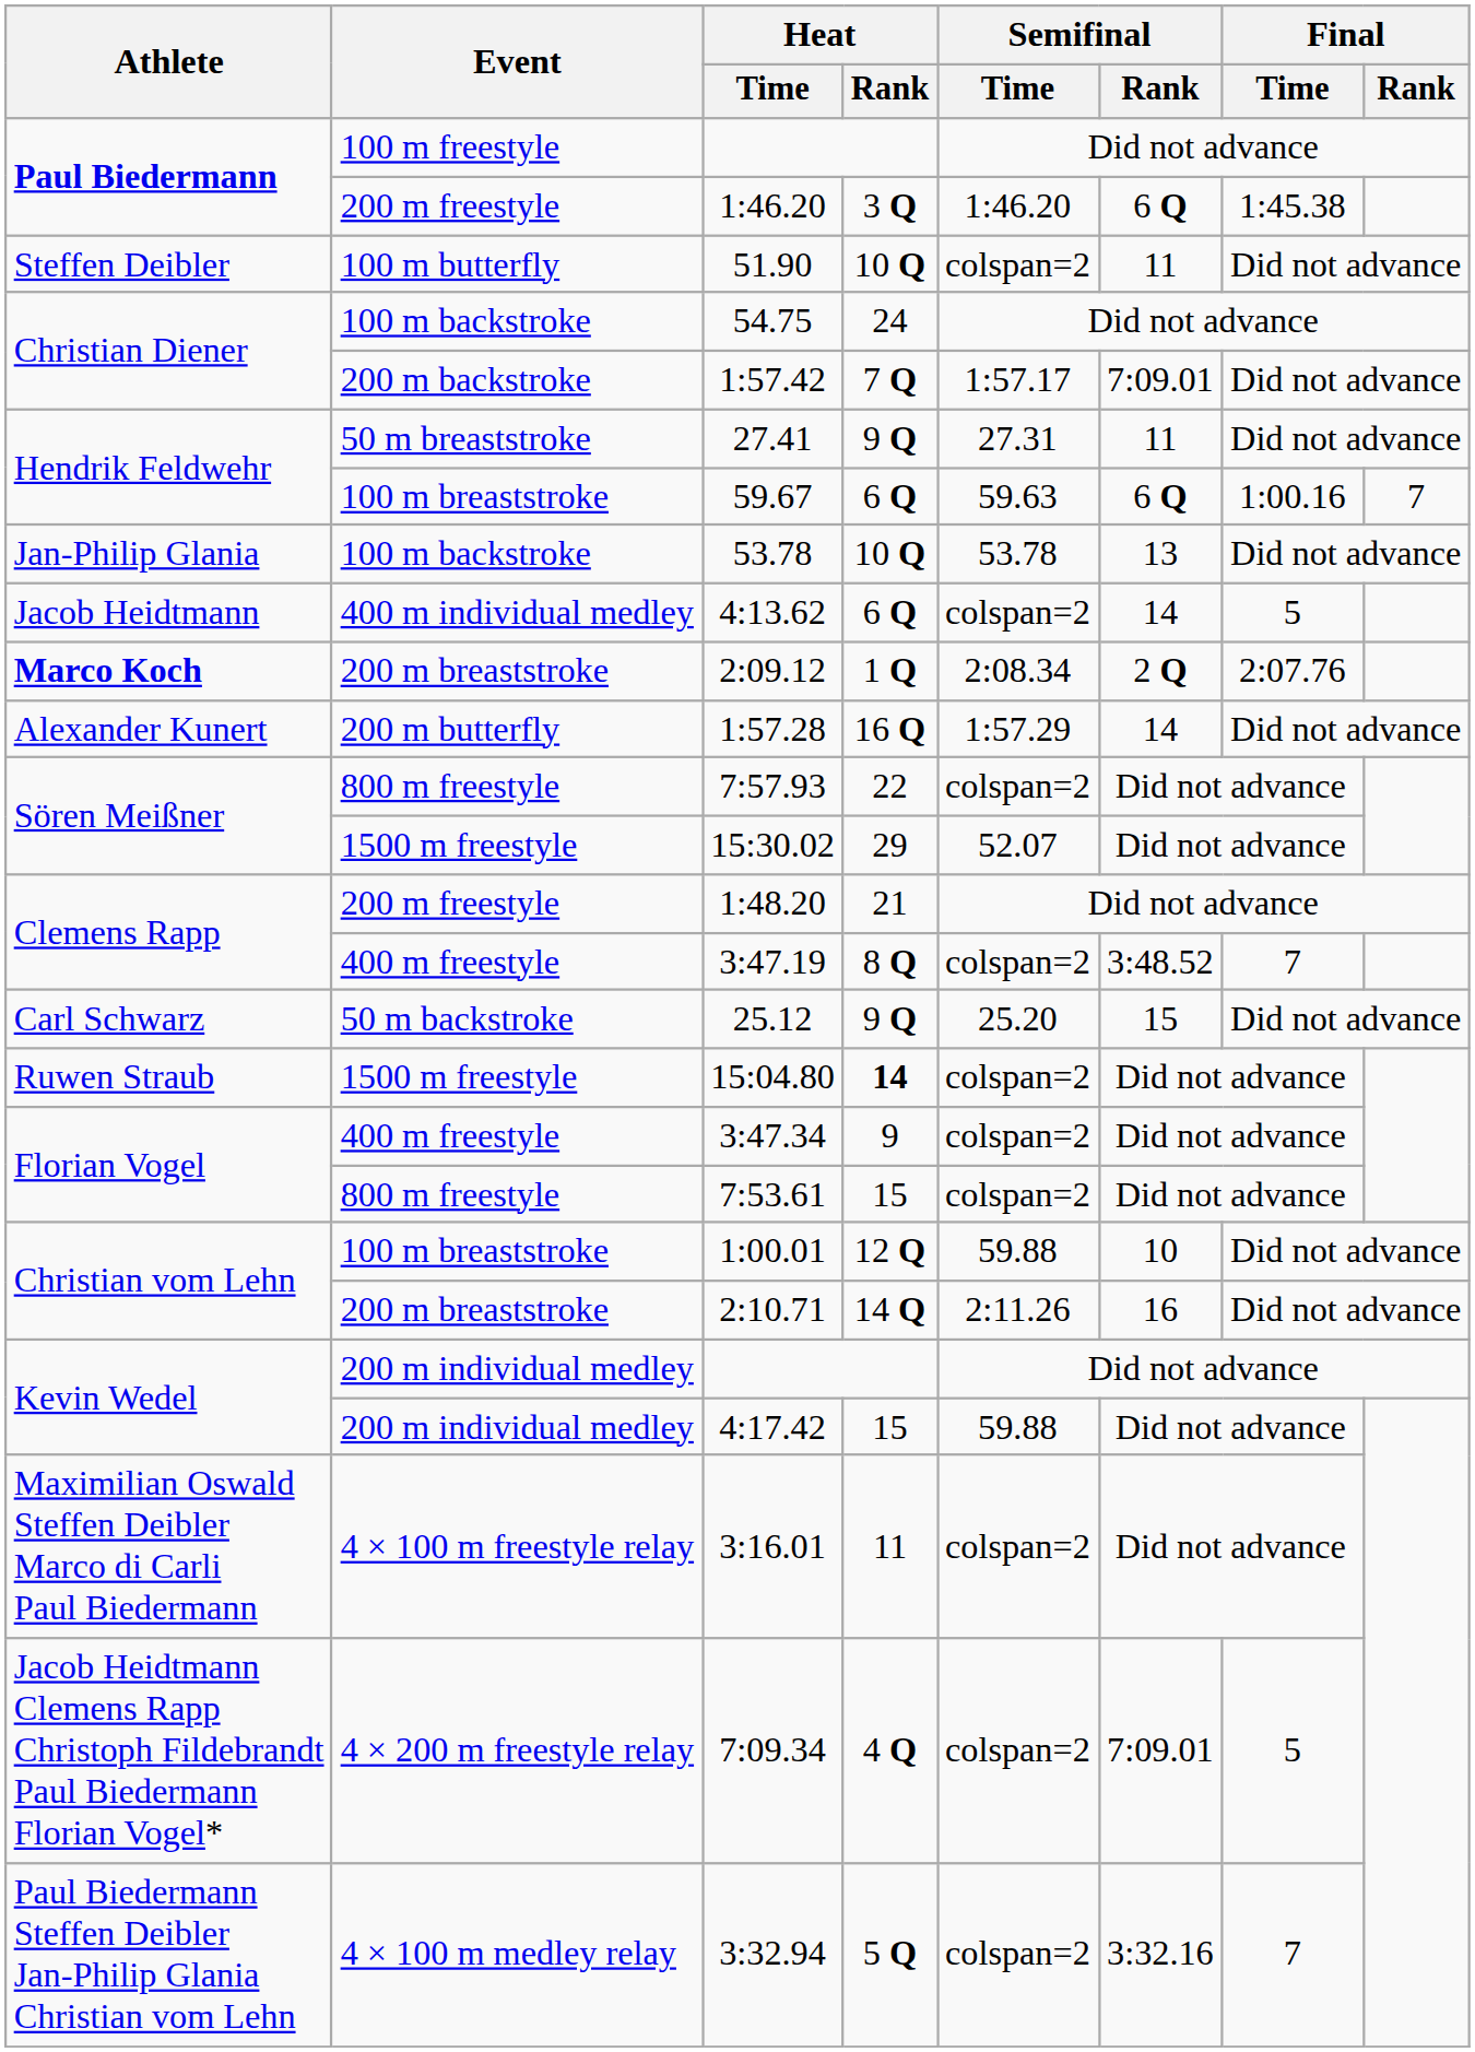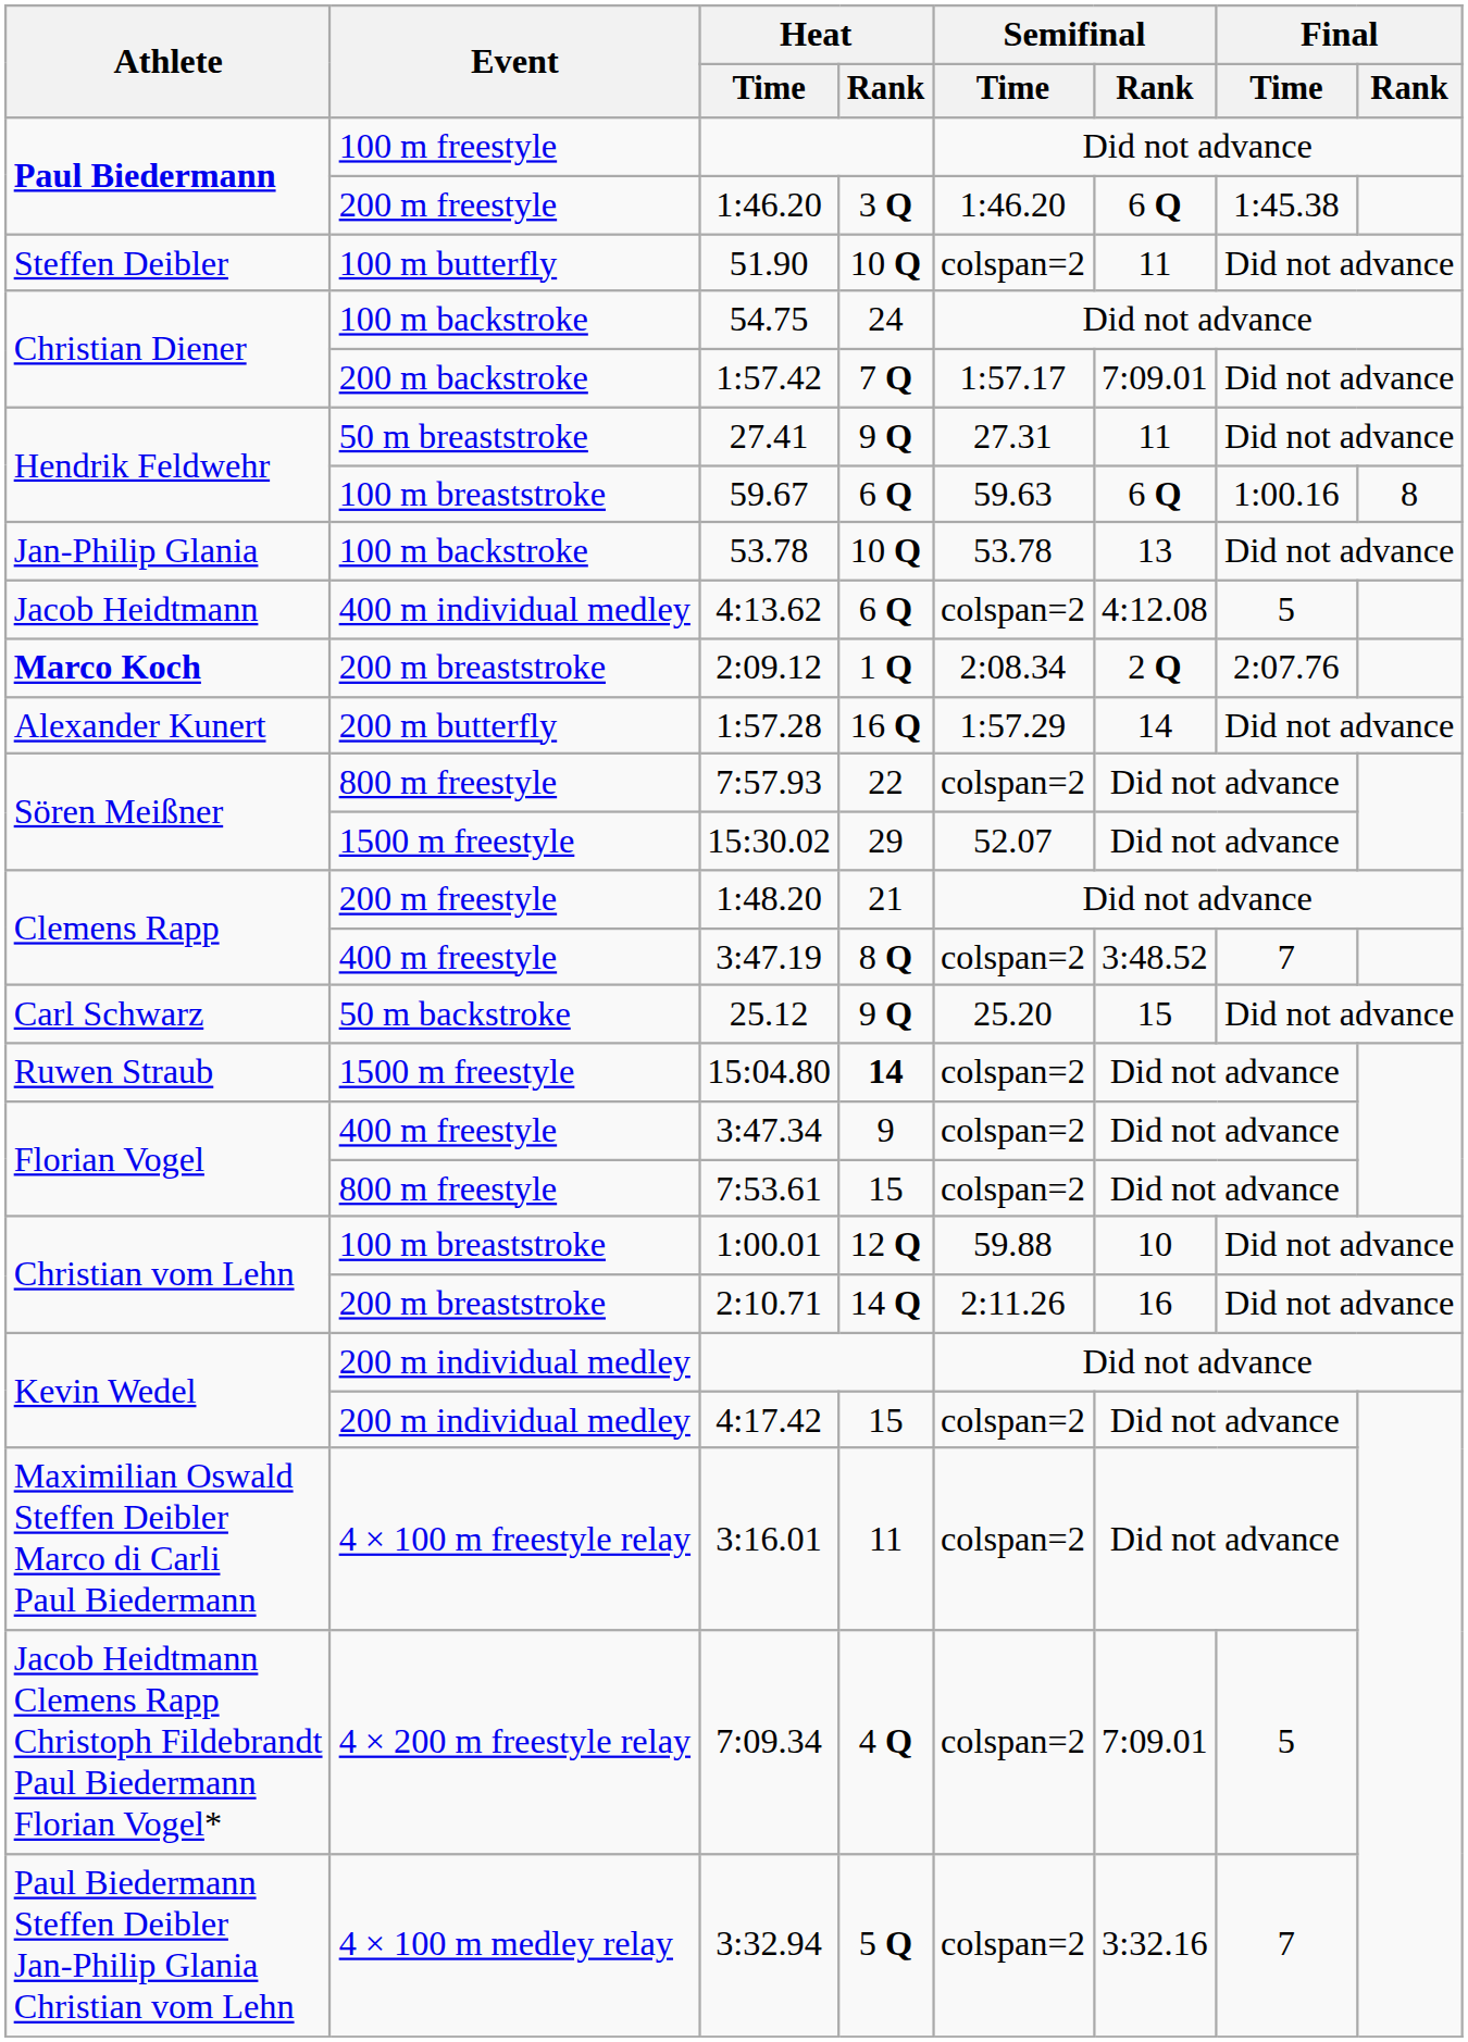59.67 | Final / Rank: 7 -> 8
4:13.62 | Semifinal / Rank: 14 -> 4:12.08
4:17.42 | Semifinal / Time: 59.88 -> colspan=2
